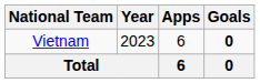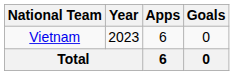Vietnam | Goals: bold -> normal
